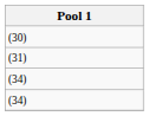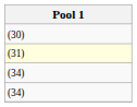row 3 | column 1: no background -> lightyellow background
